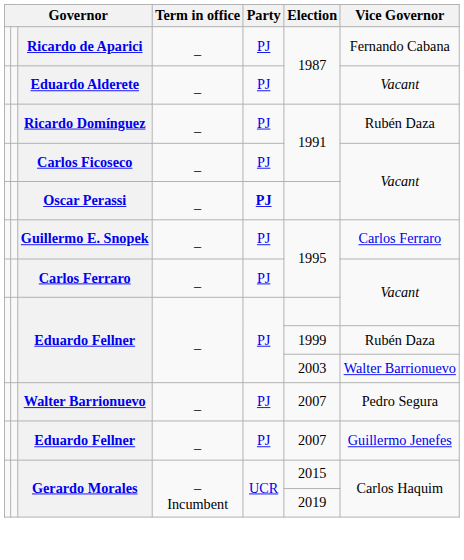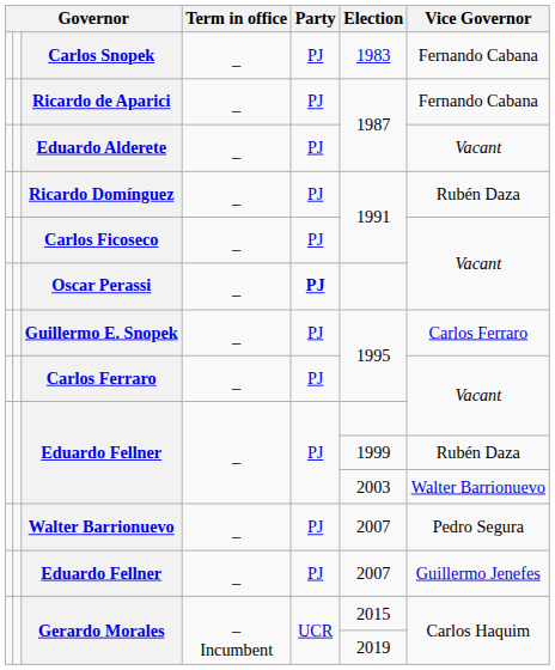+ row: Carlos Snopek | – | PJ | 1983 | Fernando Cabana
